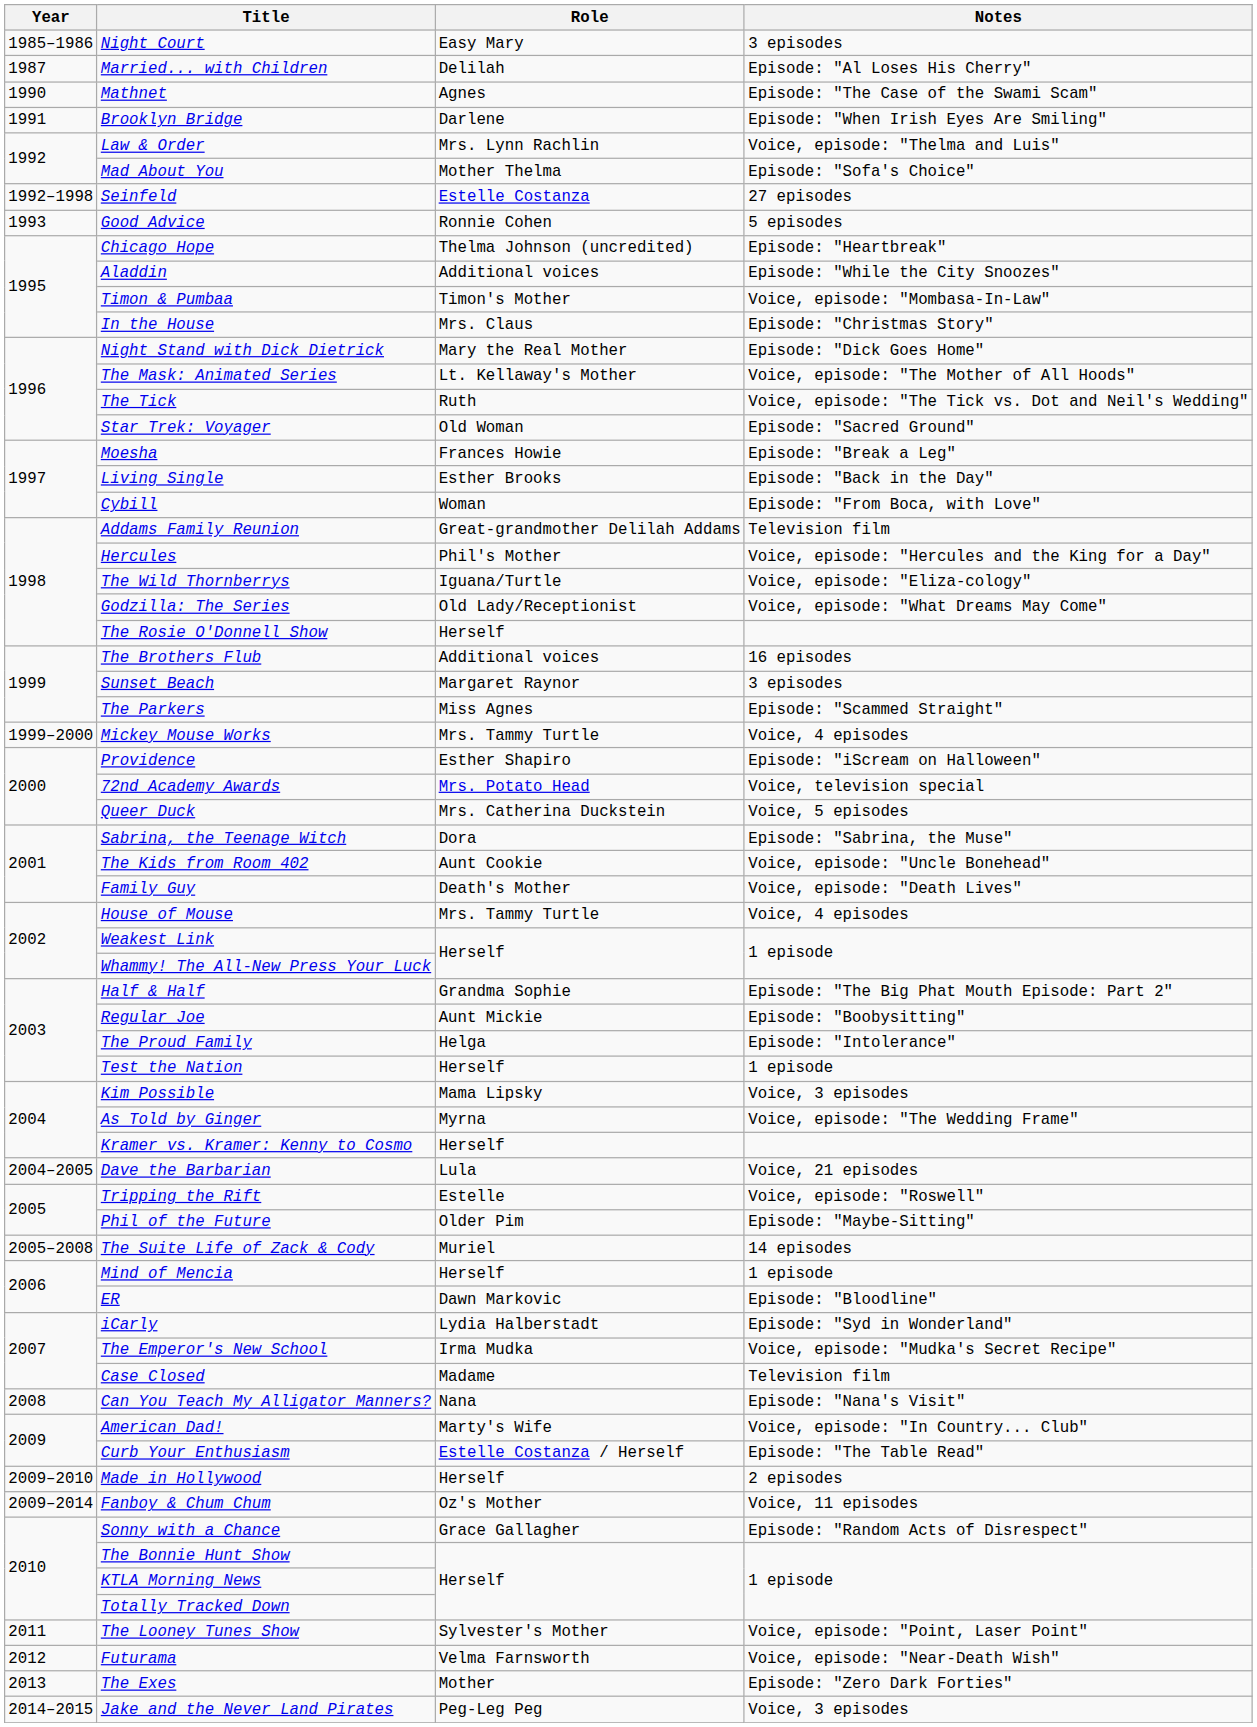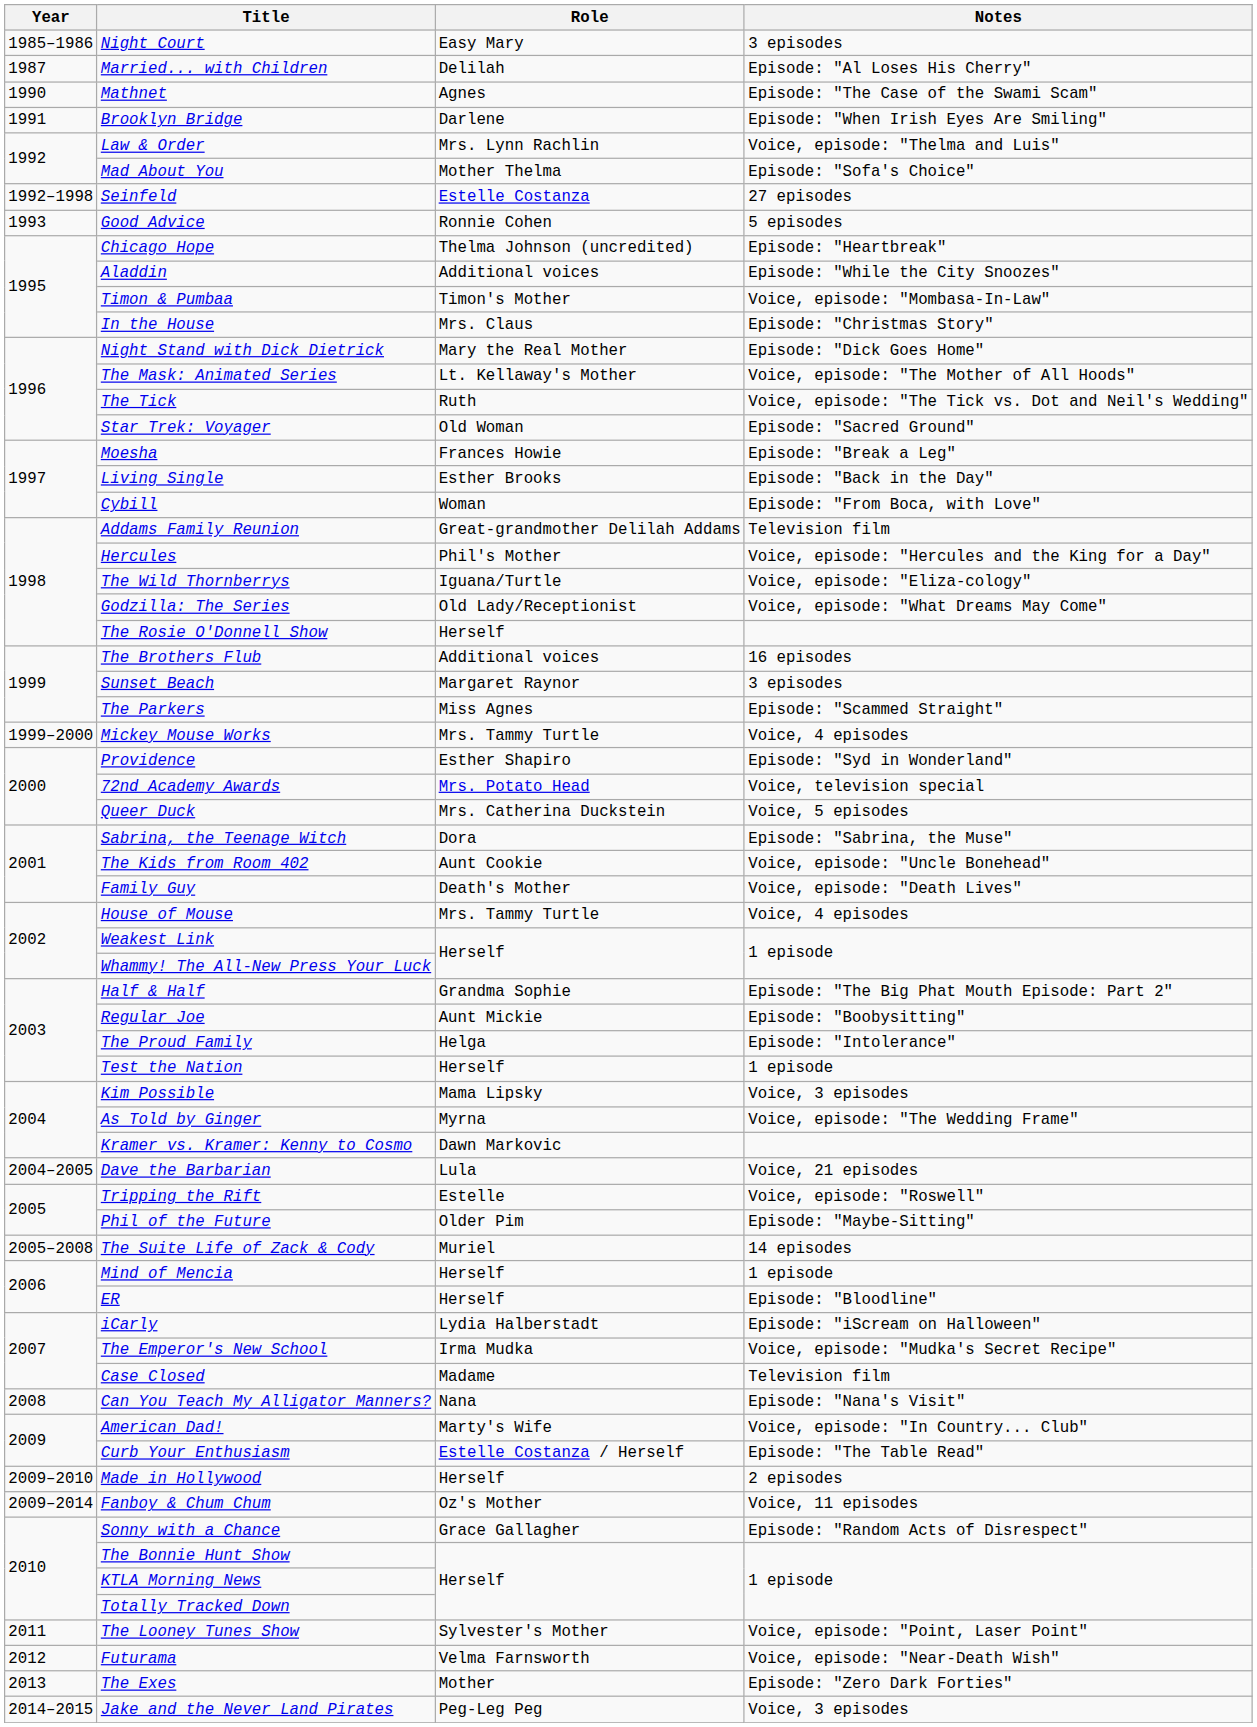Providence | Notes: Episode: "iScream on Halloween" -> Episode: "Syd in Wonderland"
Kramer vs. Kramer: Kenny to Cosmo | Role: Herself -> Dawn Markovic
ER | Role: Dawn Markovic -> Herself
iCarly | Notes: Episode: "Syd in Wonderland" -> Episode: "iScream on Halloween"
